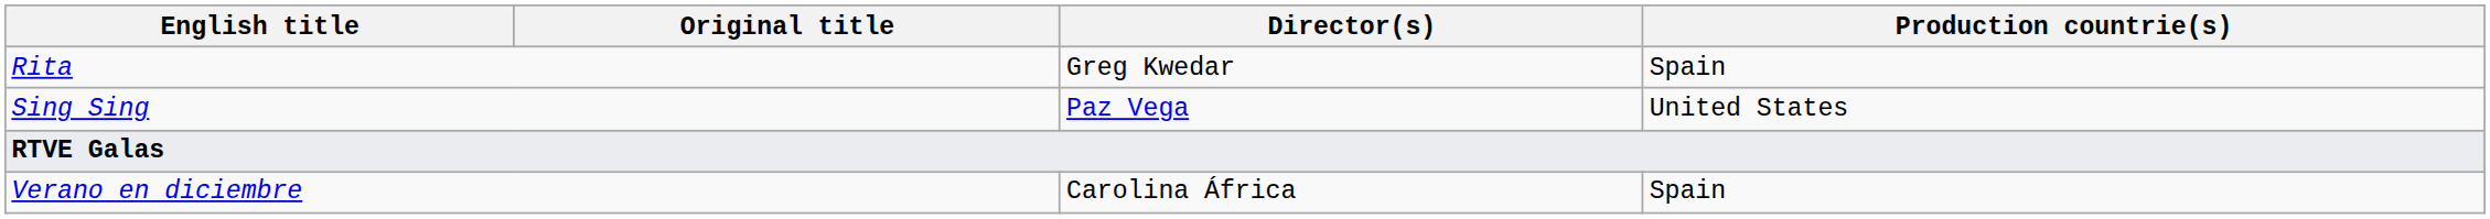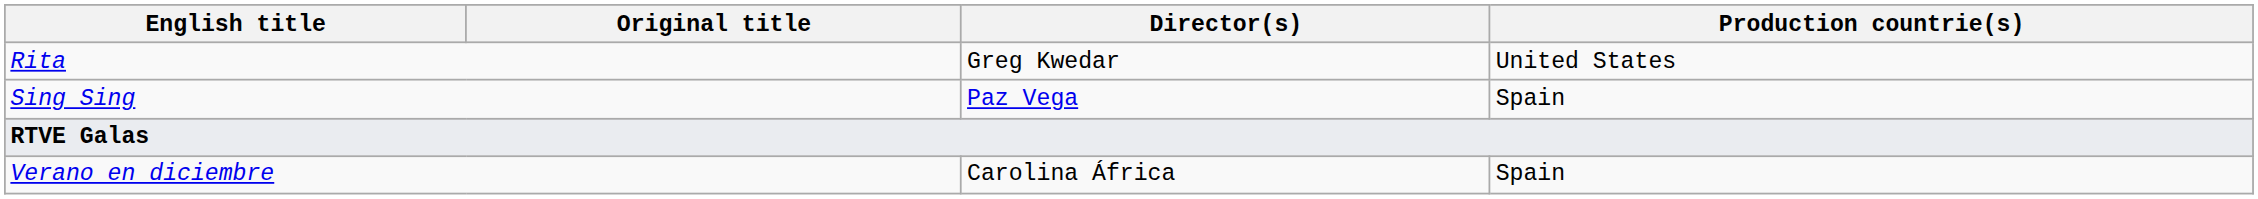Rita | Production countrie(s): Spain -> United States
Sing Sing | Production countrie(s): United States -> Spain
